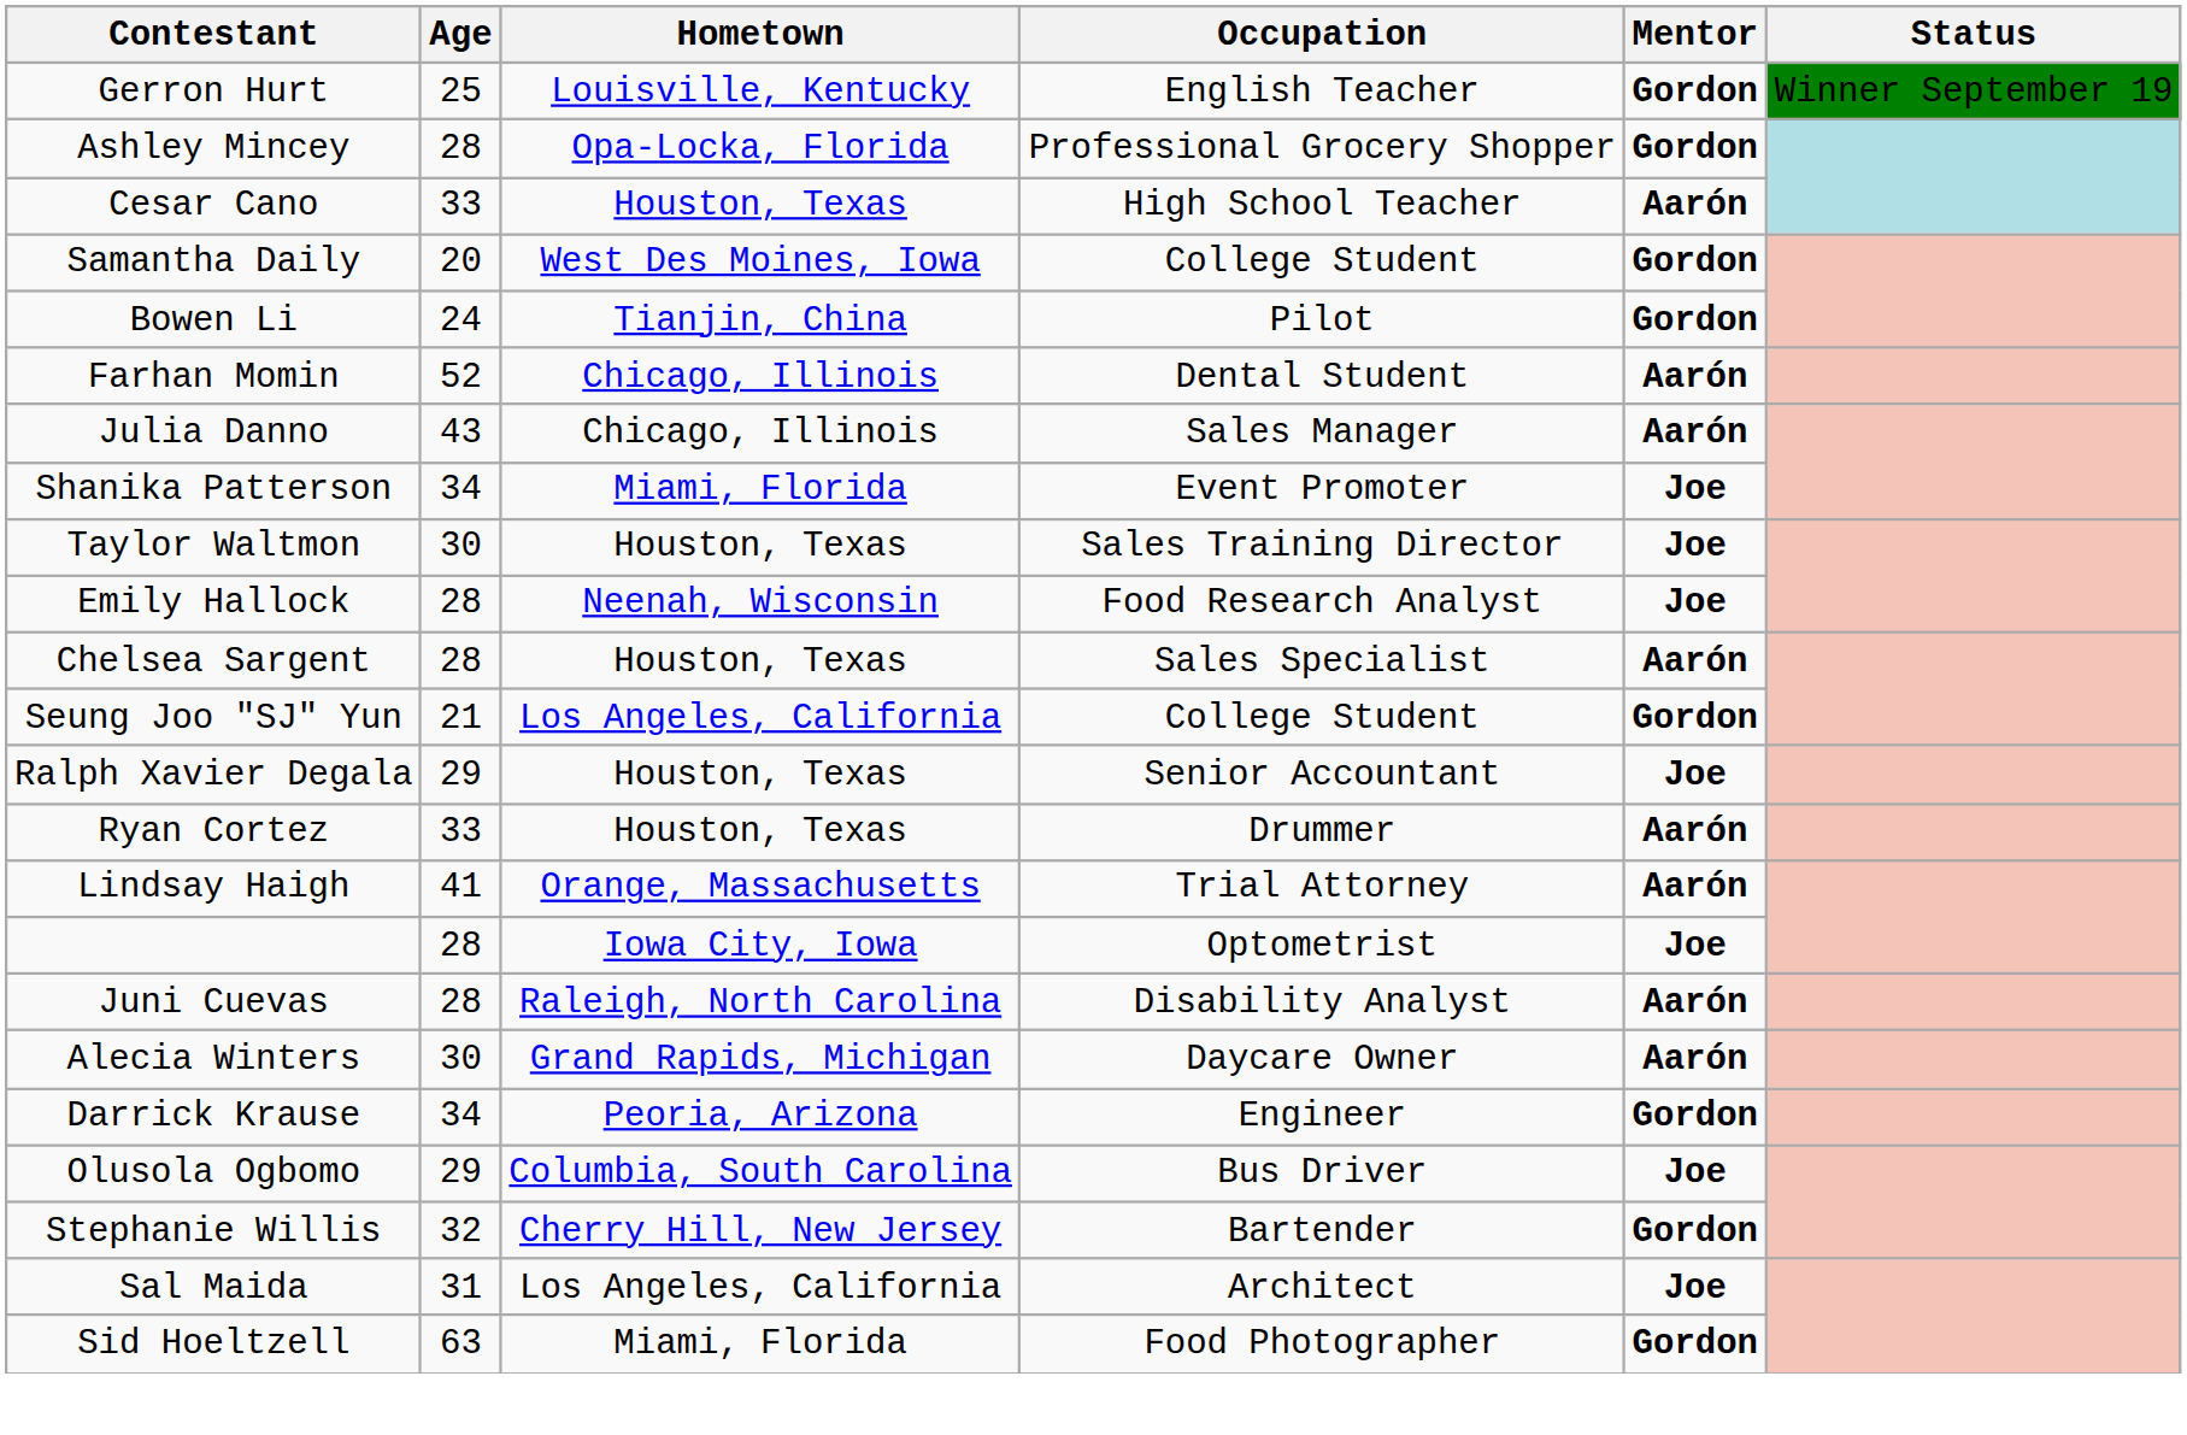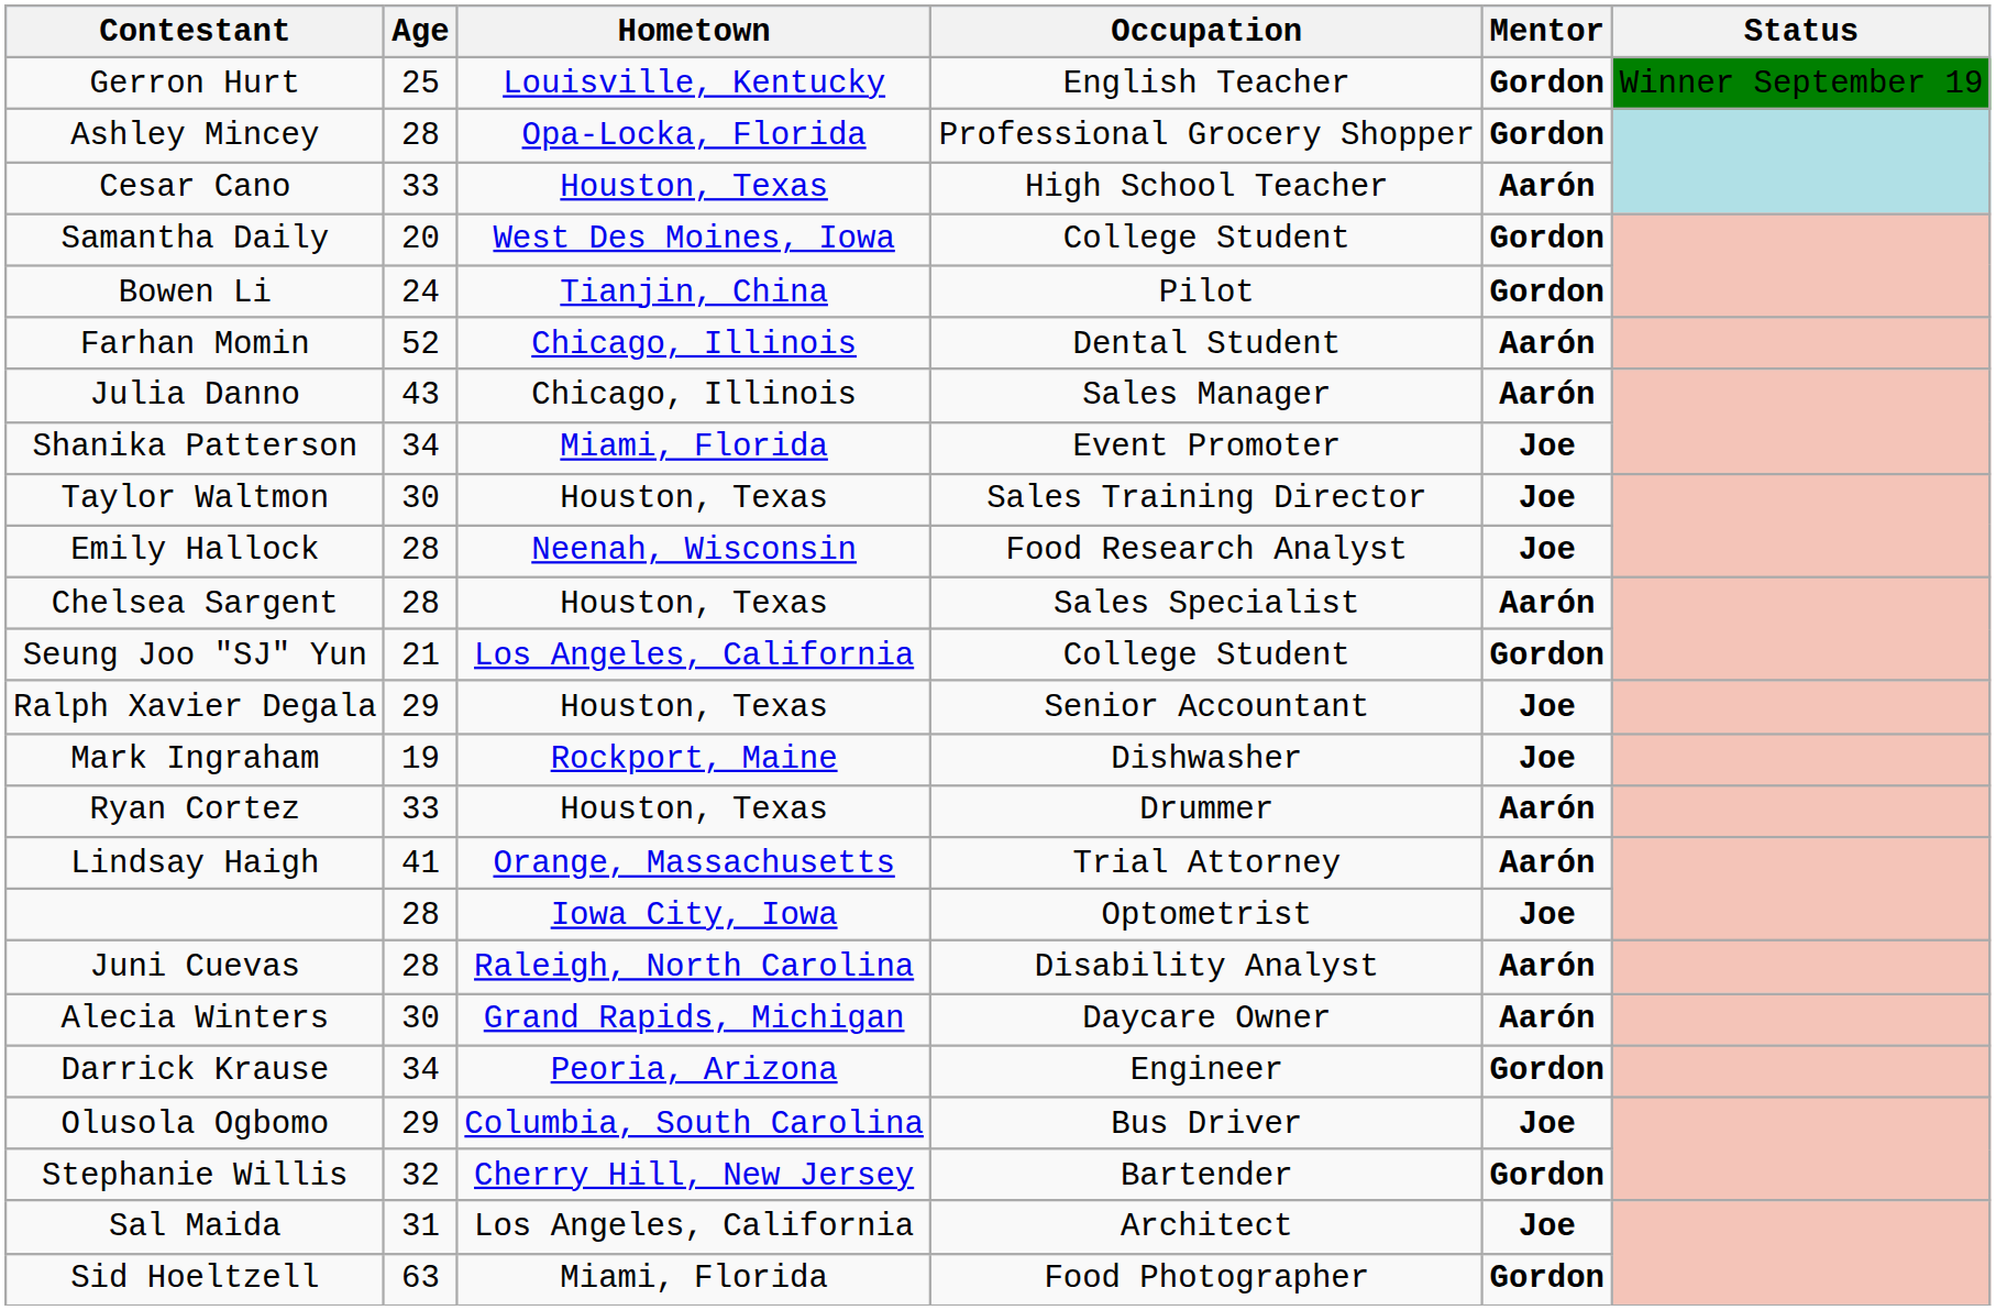+ row: Mark Ingraham | 19 | Rockport, Maine | Dishwasher | Joe
